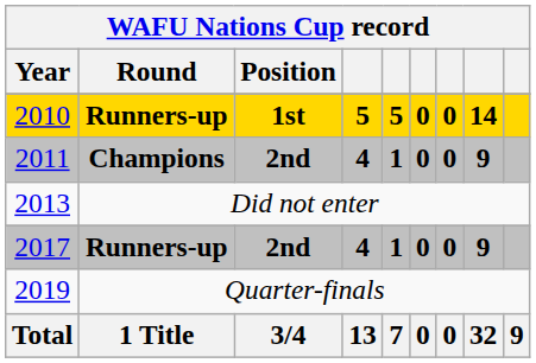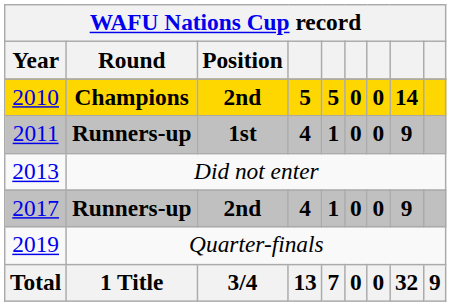2010 | Round: Runners-up -> Champions
2010 | Position: 1st -> 2nd
2011 | Round: Champions -> Runners-up
2011 | Position: 2nd -> 1st
